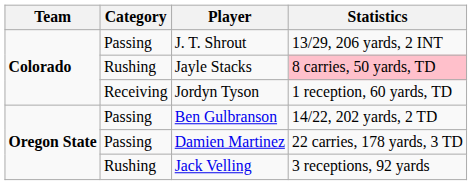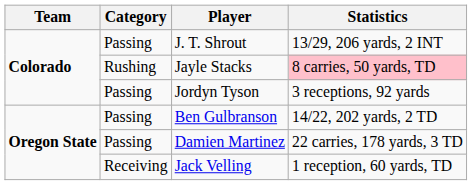Jordyn Tyson | Category: Receiving -> Passing
Jordyn Tyson | Statistics: 1 reception, 60 yards, TD -> 3 receptions, 92 yards
Jack Velling | Category: Rushing -> Receiving
Jack Velling | Statistics: 3 receptions, 92 yards -> 1 reception, 60 yards, TD
